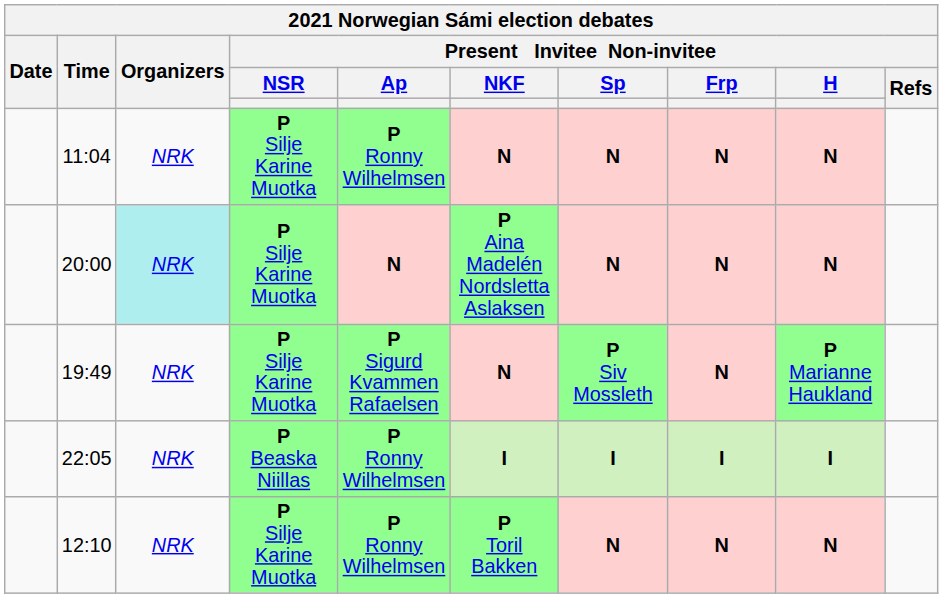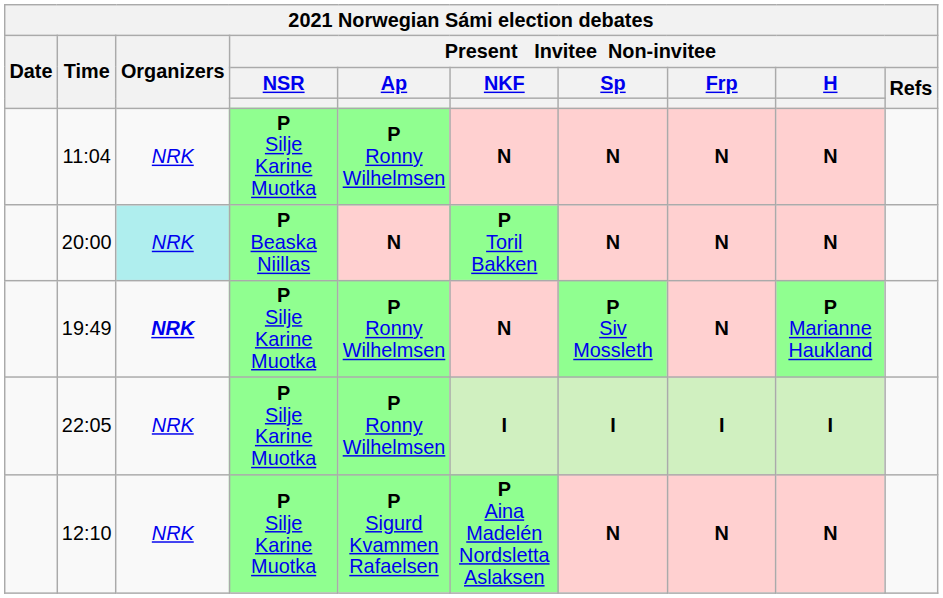20:00 | Present Invitee Non-invitee / NSR: P Silje Karine Muotka -> P Beaska Niillas
20:00 | Present Invitee Non-invitee / NKF: P Aina Madelén Nordsletta Aslaksen -> P Toril Bakken
19:49 | Organizers: normal -> bold
19:49 | Present Invitee Non-invitee / Ap: P Sigurd Kvammen Rafaelsen -> P Ronny Wilhelmsen
22:05 | Present Invitee Non-invitee / NSR: P Beaska Niillas -> P Silje Karine Muotka
12:10 | Present Invitee Non-invitee / Ap: P Ronny Wilhelmsen -> P Sigurd Kvammen Rafaelsen
12:10 | Present Invitee Non-invitee / NKF: P Toril Bakken -> P Aina Madelén Nordsletta Aslaksen
